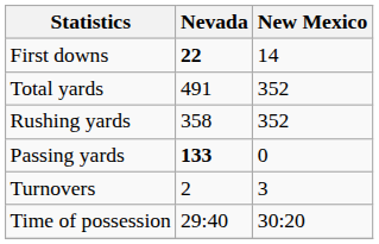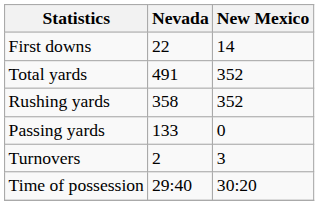First downs | Nevada: bold -> normal
Passing yards | Nevada: bold -> normal
